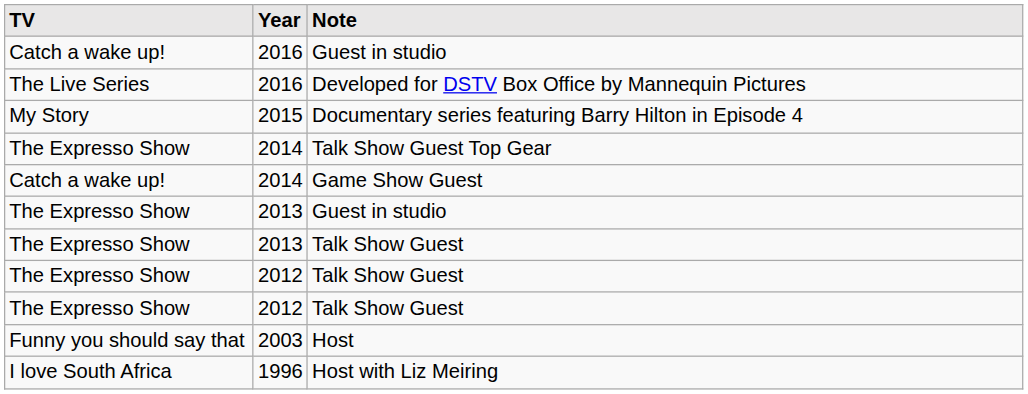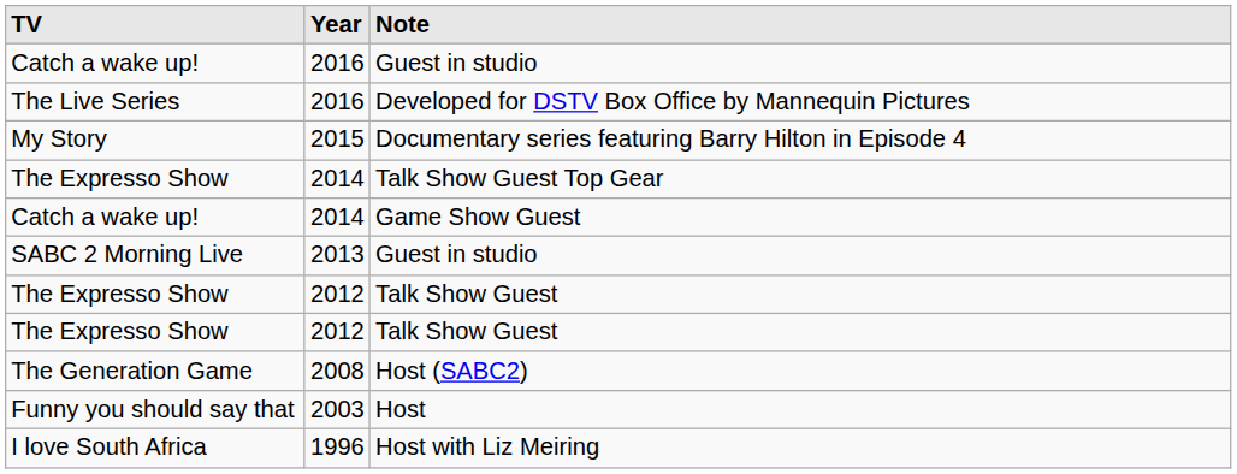2013 / Guest in studio | TV: The Expresso Show -> SABC 2 Morning Live
- row: The Expresso Show | 2013 | Talk Show Guest
+ row: The Generation Game | 2008 | Host (SABC2)
